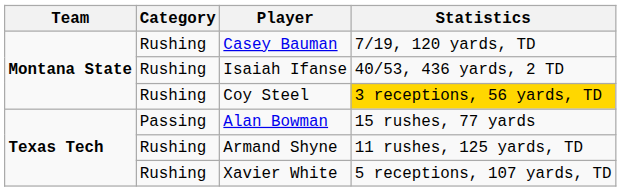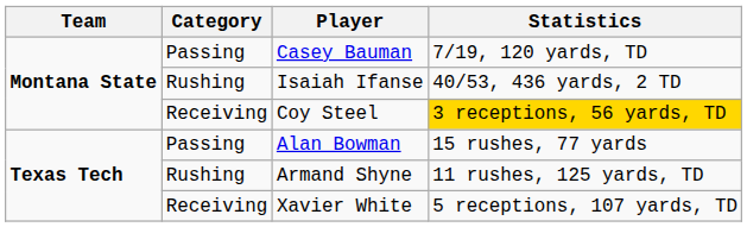Casey Bauman | Category: Rushing -> Passing
Coy Steel | Category: Rushing -> Receiving
Xavier White | Category: Rushing -> Receiving
